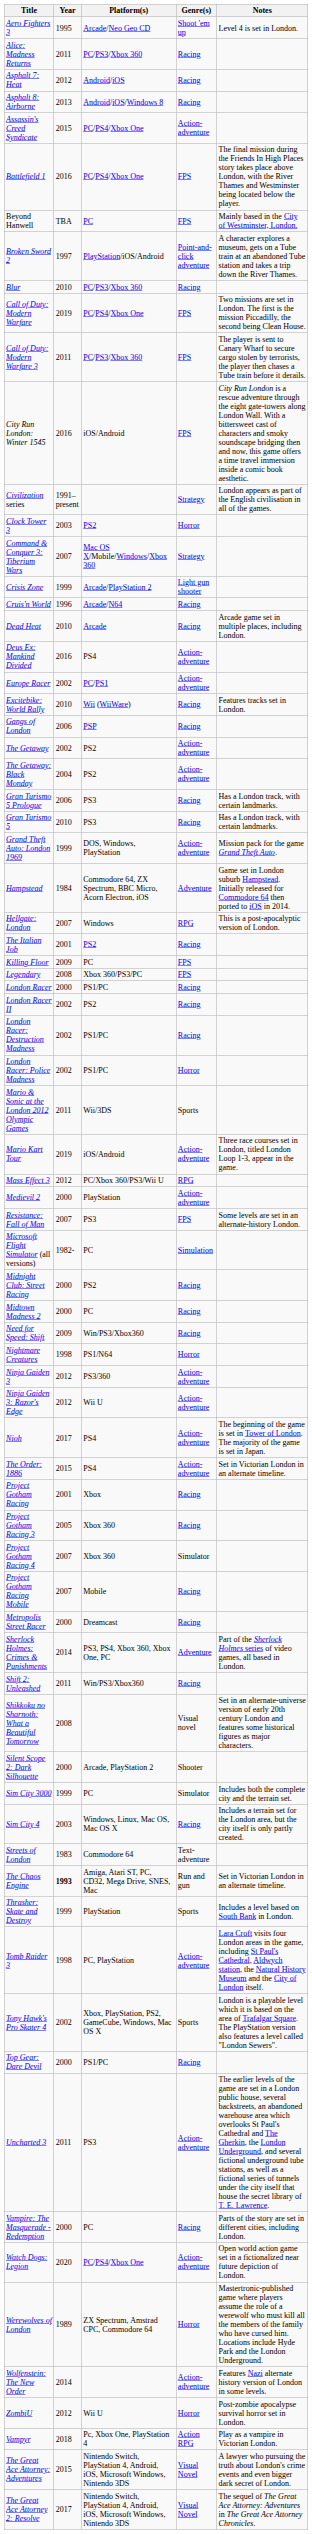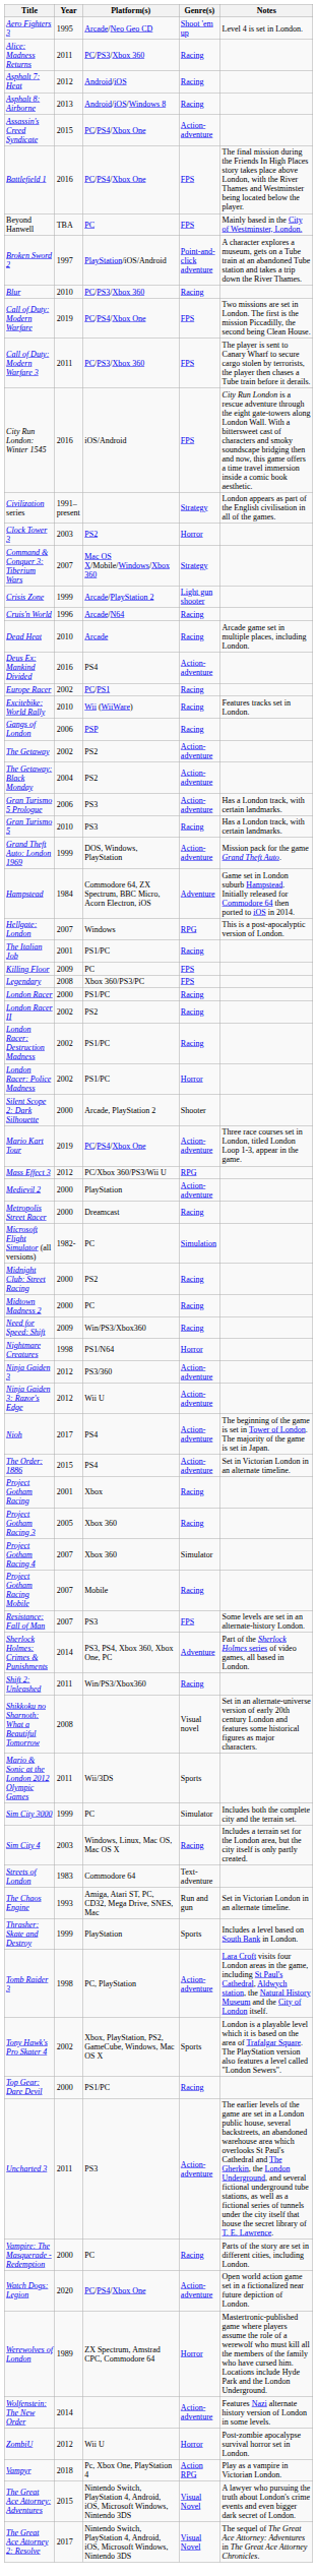Europe Racer | Genre(s): Action-adventure -> Racing
Gran Turismo 5 Prologue | Genre(s): Racing -> Action-adventure
The Italian Job | Platform(s): PS2 -> PS1/PC
rows swapped: Mario & Sonic at the London 2012 Olympic Games <-> Silent Scope 2: Dark Silhouette
Mario Kart Tour | Platform(s): iOS/Android -> PC/PS4/Xbox One
rows swapped: Metropolis Street Racer <-> Resistance: Fall of Man
The Chaos Engine | Year: bold -> normal
